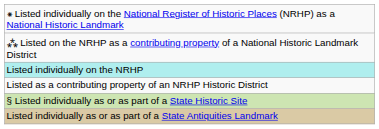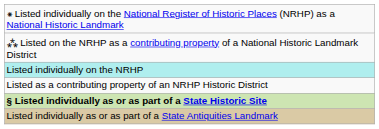row 5 | column 1: normal -> bold
